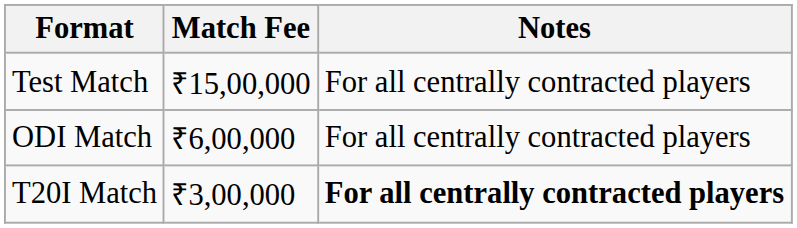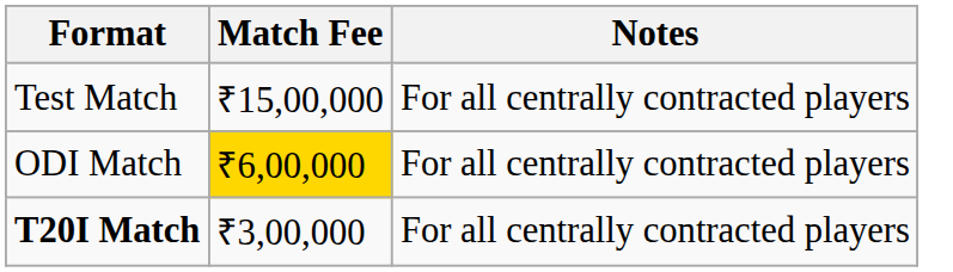row 3 | Match Fee: no background -> gold background
row 4 | Format: normal -> bold
row 4 | Notes: bold -> normal
